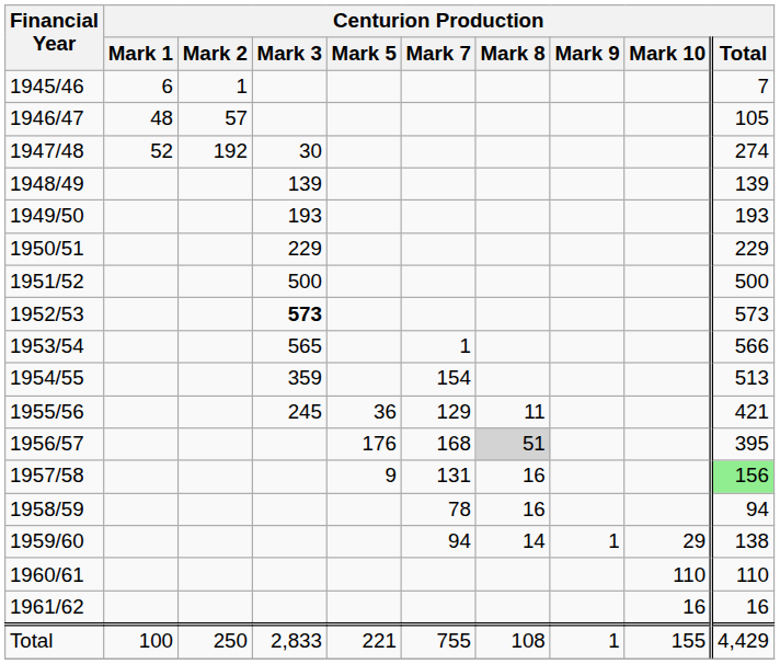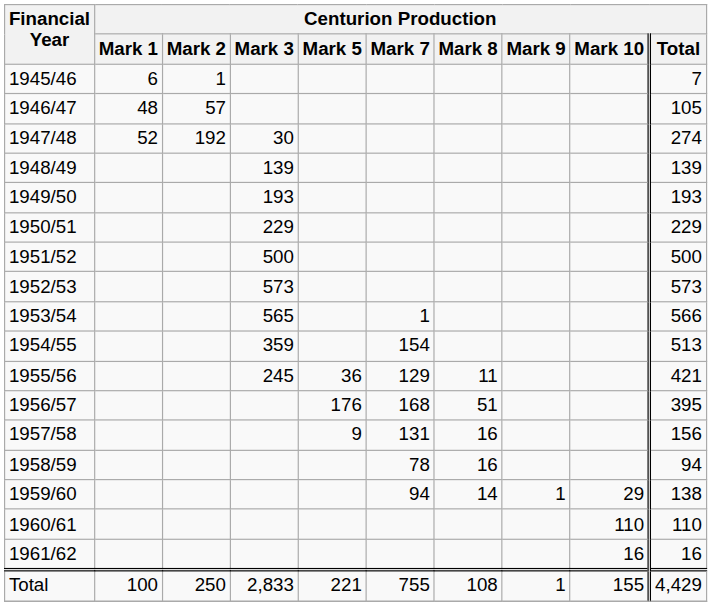1952/53 | Centurion Production / Mark 3: bold -> normal
1956/57 | Centurion Production / Mark 8: lightgrey background -> no background
1957/58 | Centurion Production / Total: lightgreen background -> no background
